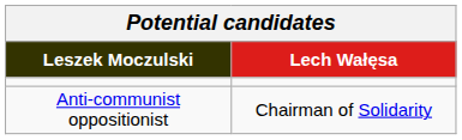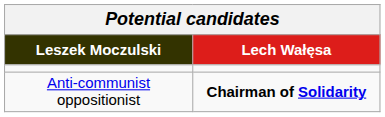Anti-communist oppositionist | Lech Wałęsa: normal -> bold
